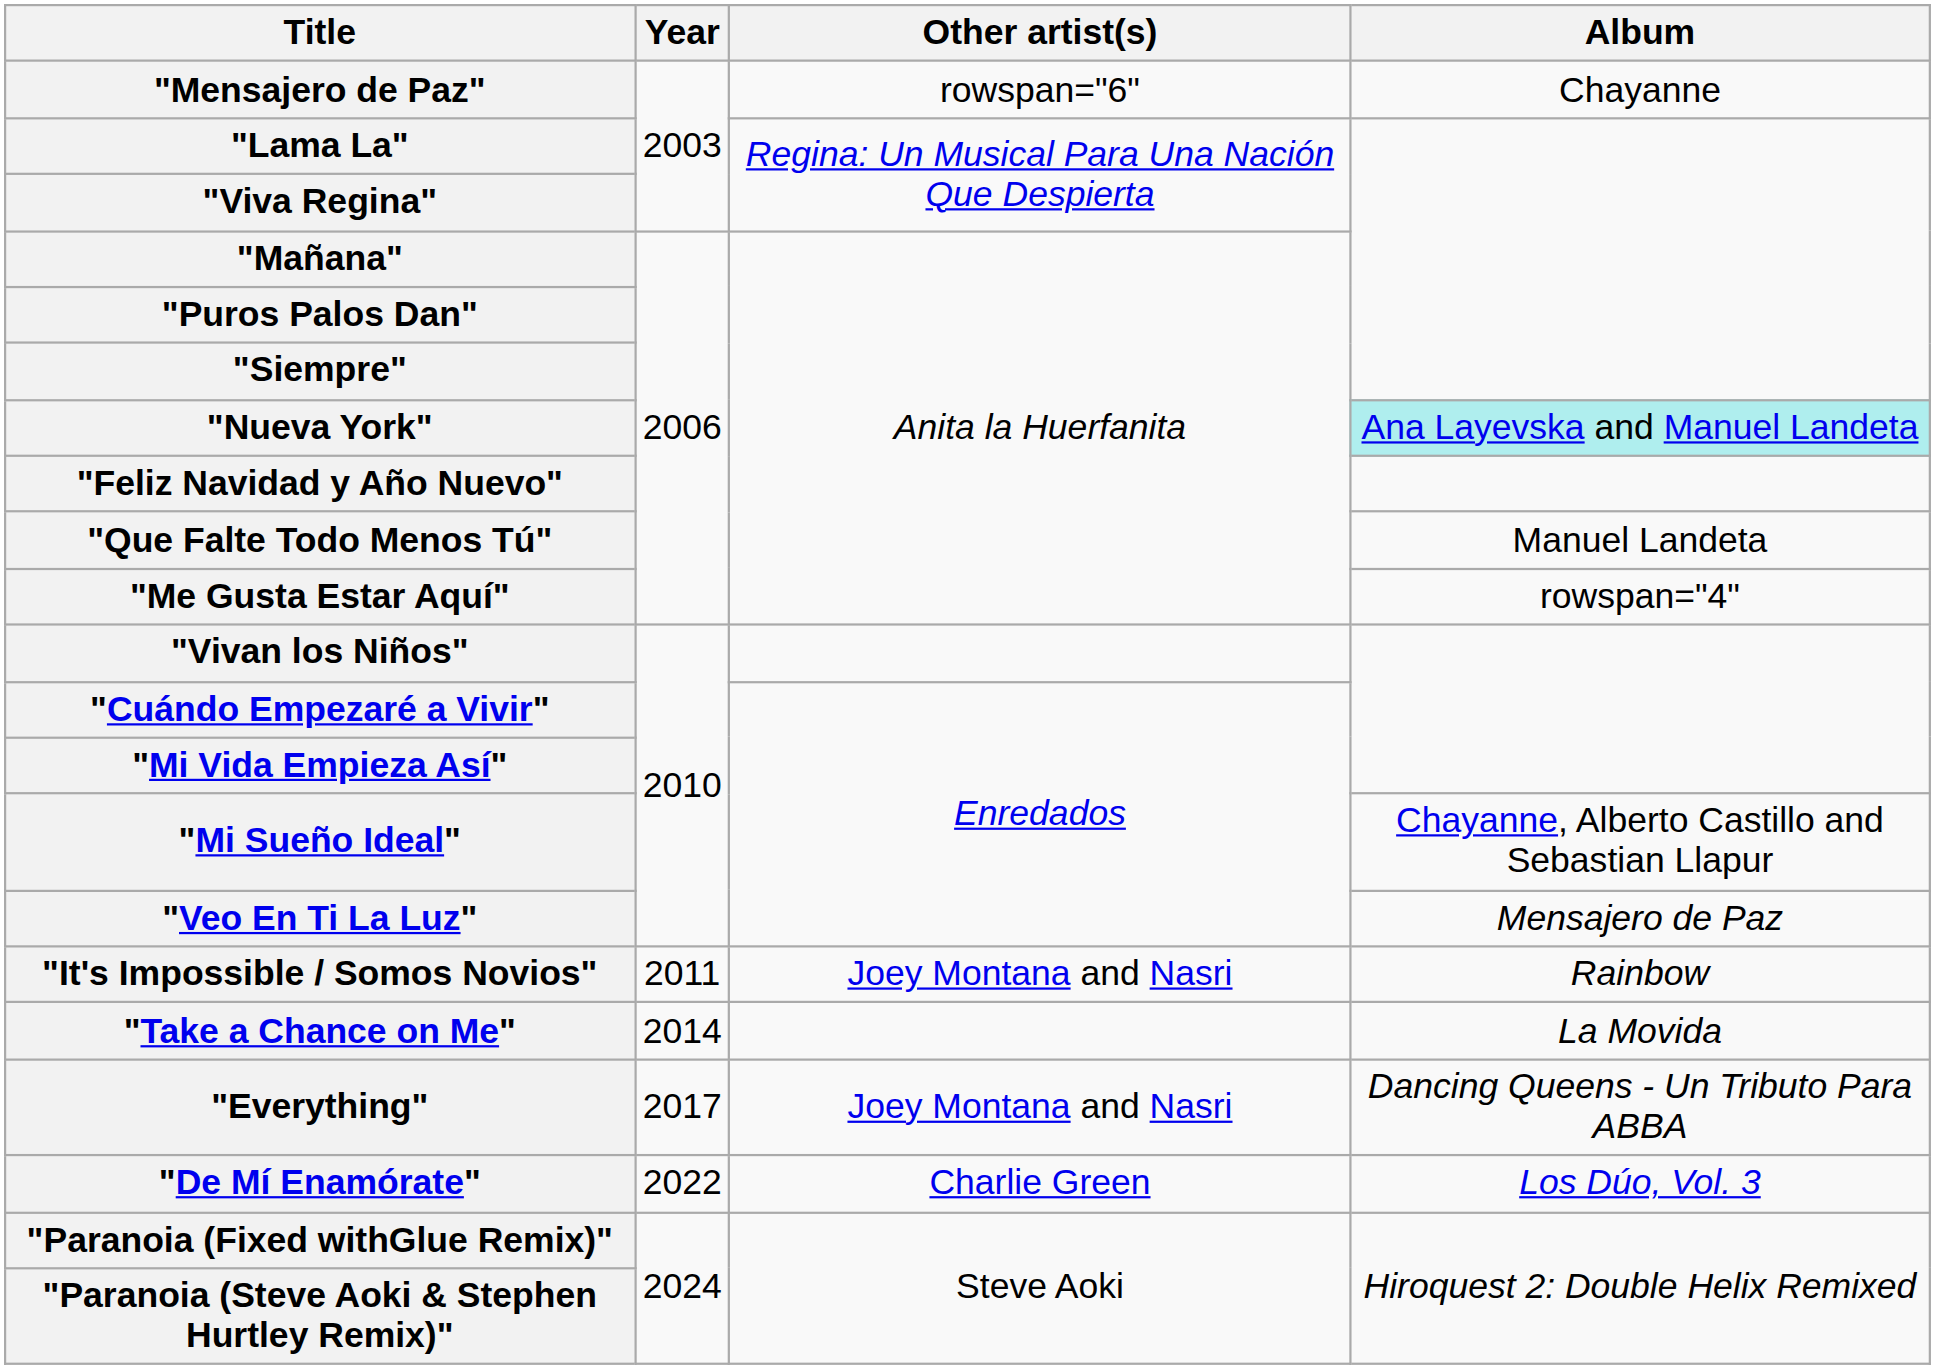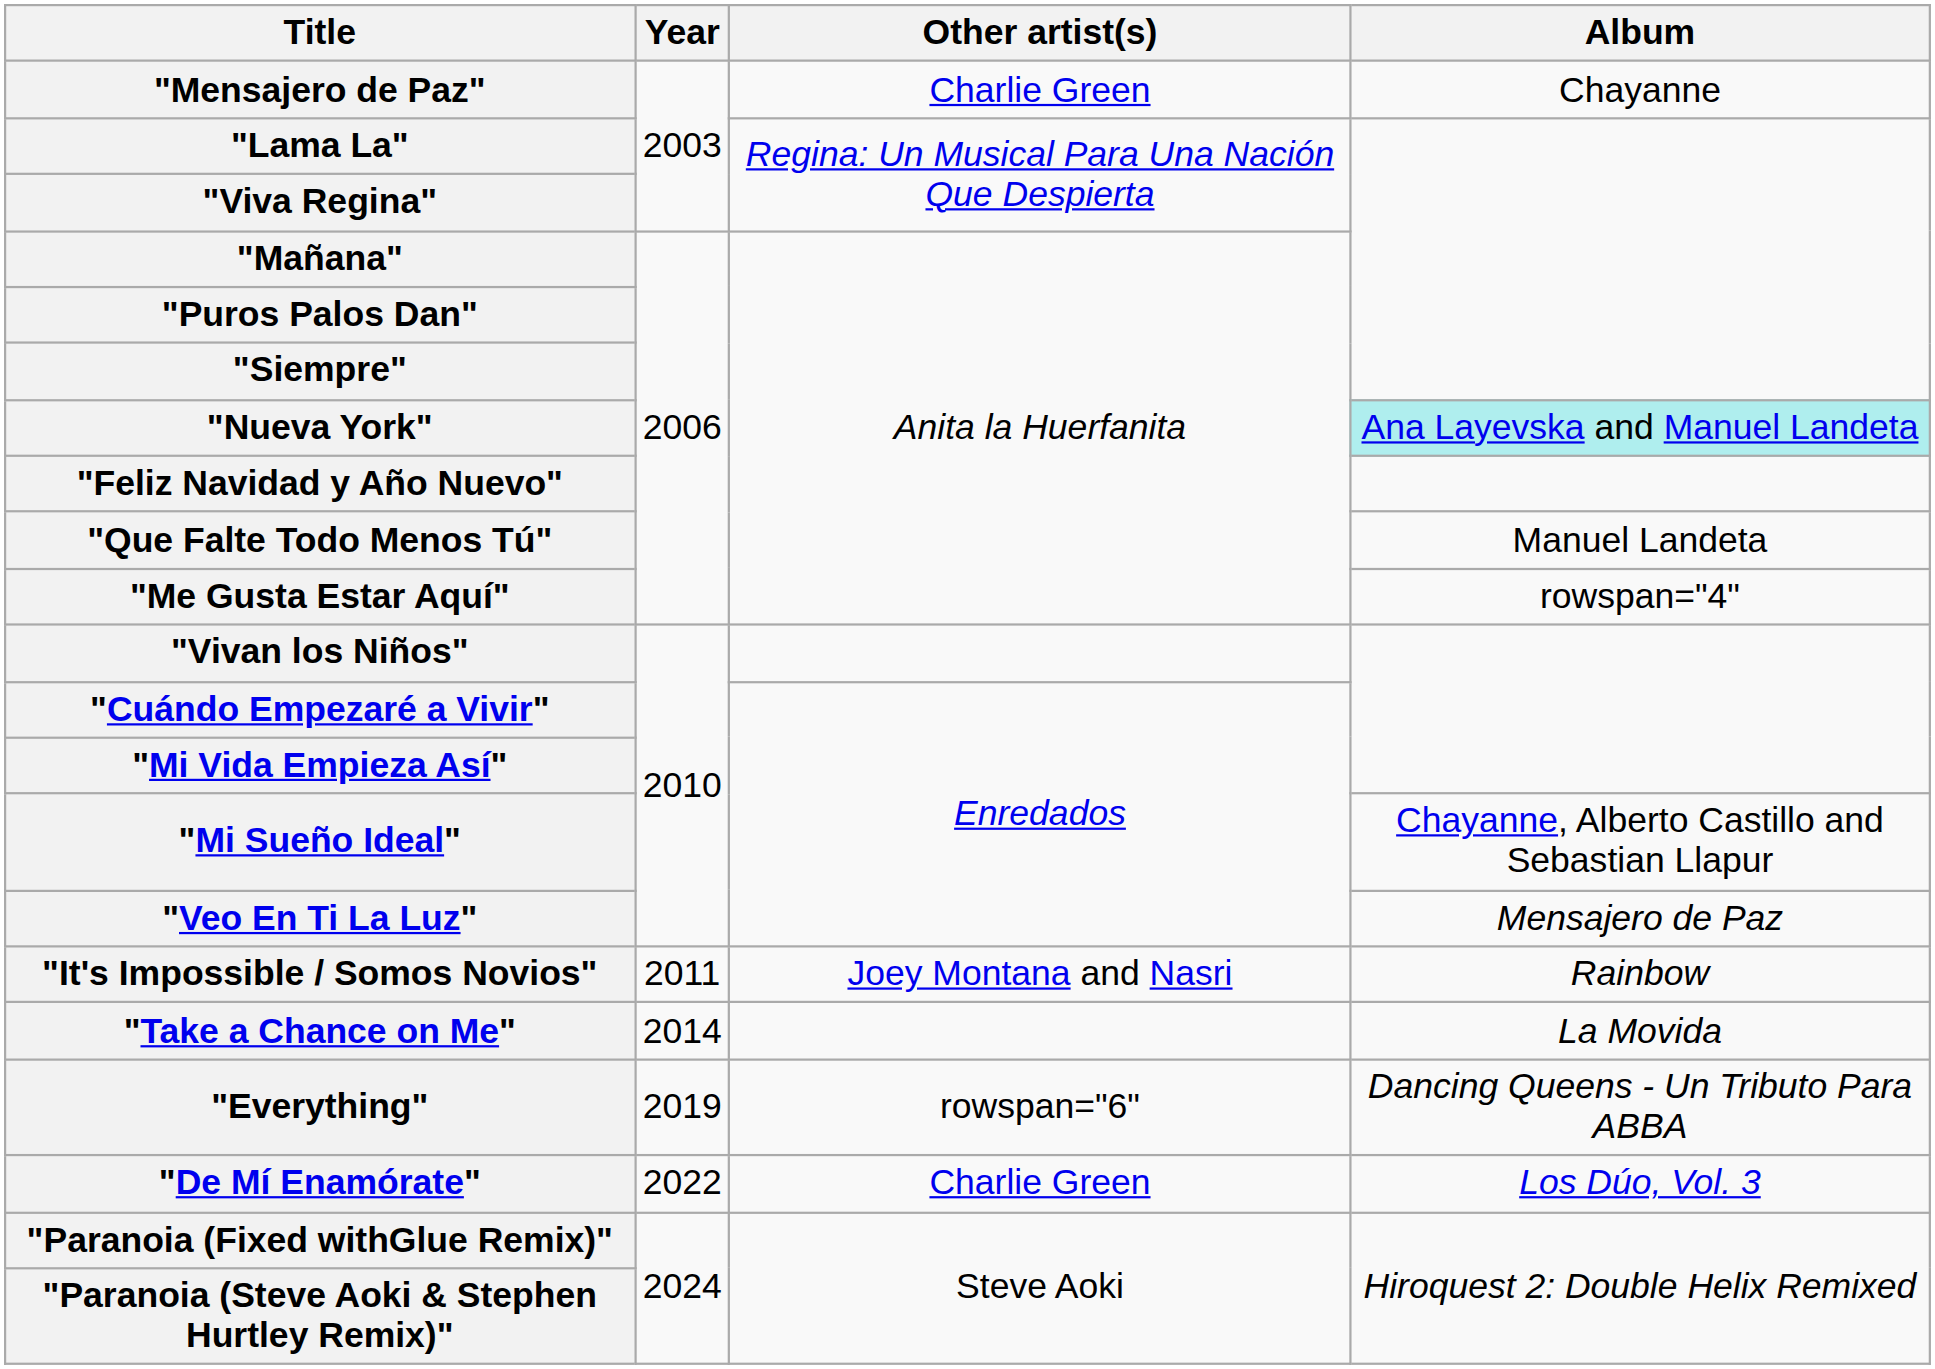"Mensajero de Paz" | Other artist(s): rowspan="6" -> Charlie Green
"Everything" | Year: 2017 -> 2019
"Everything" | Other artist(s): Joey Montana and Nasri -> rowspan="6"
